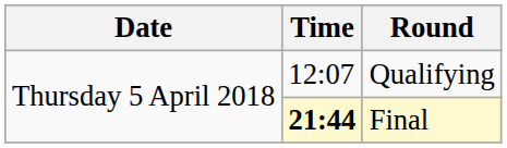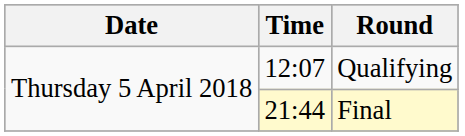Final | Time: bold -> normal
